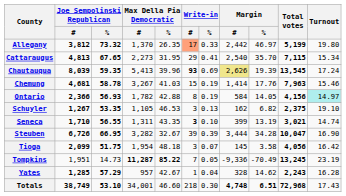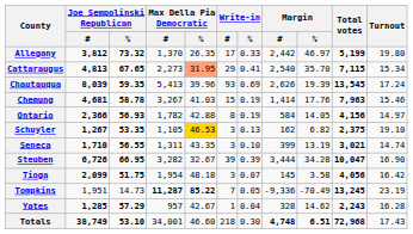Allegany | Write-in / #: lightsalmon background -> no background
Cattaraugus | Max Della Pia Democratic / %: no background -> lightsalmon background
Chautauqua | Write-in / #: bold -> normal
Chautauqua | Margin / #: khaki background -> no background
Ontario | Turnout: paleturquoise background -> no background
Schuyler | Max Della Pia Democratic / %: no background -> gold background
Seneca | Write-in / #: bold -> normal
